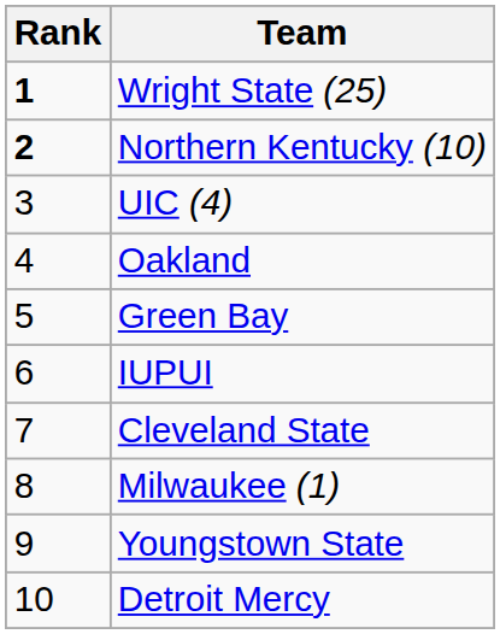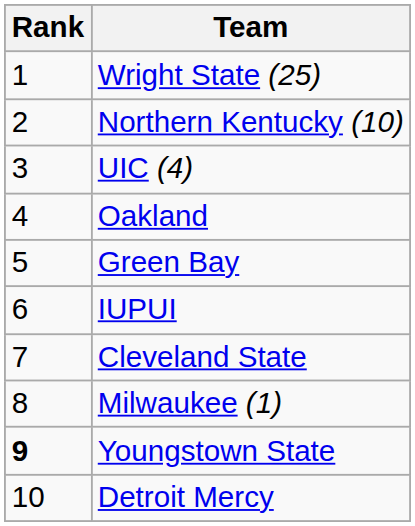Wright State (25) | Rank: bold -> normal
Northern Kentucky (10) | Rank: bold -> normal
Youngstown State | Rank: normal -> bold
